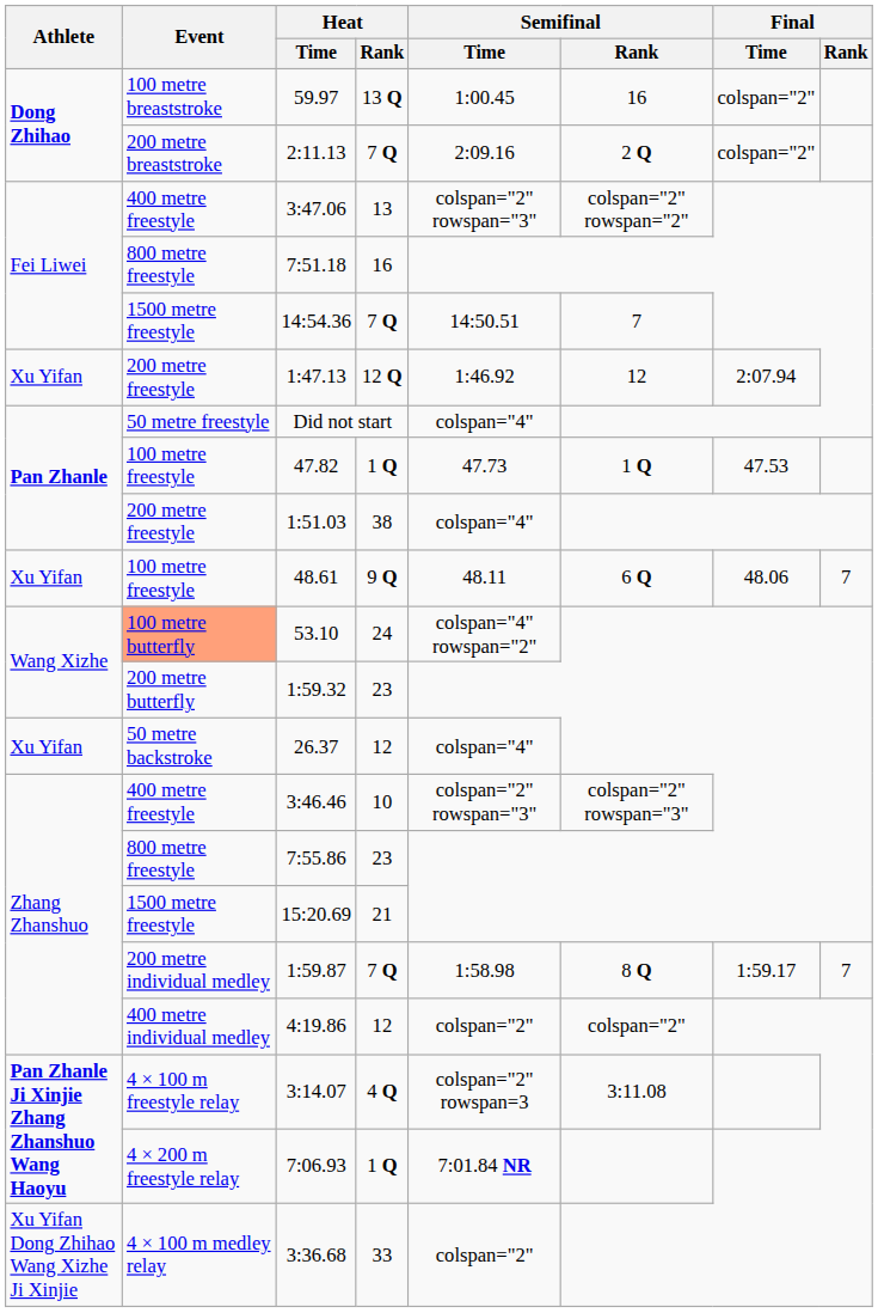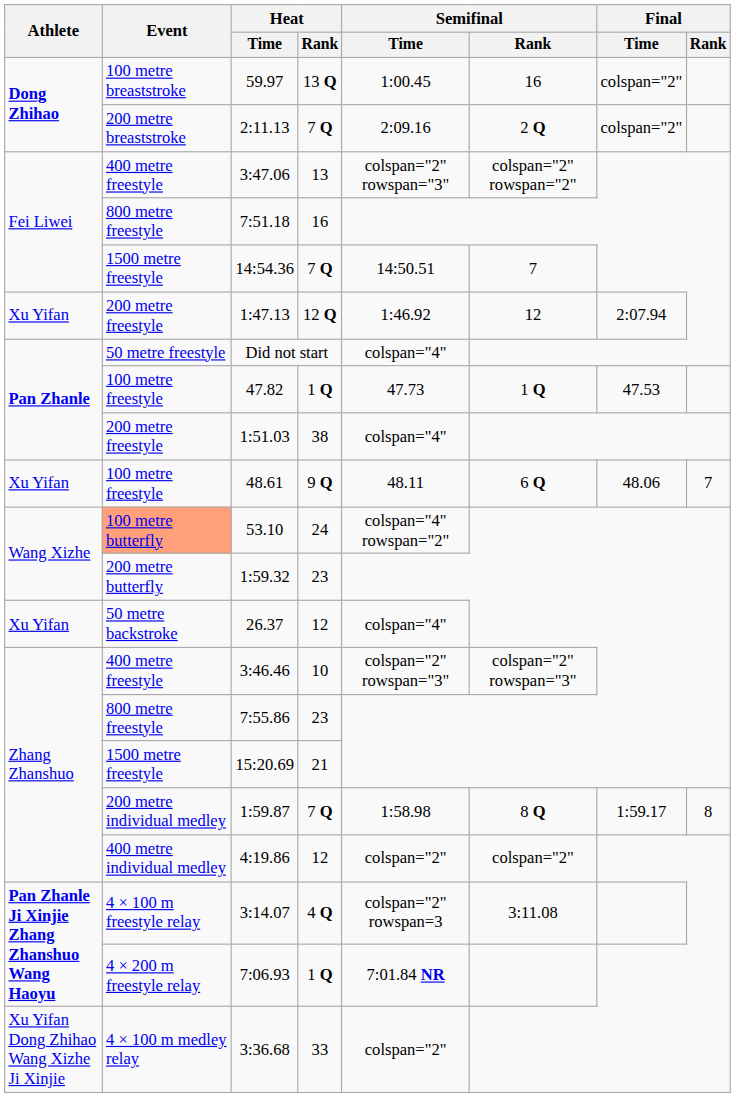1:59.87 | Final / Rank: 7 -> 8
